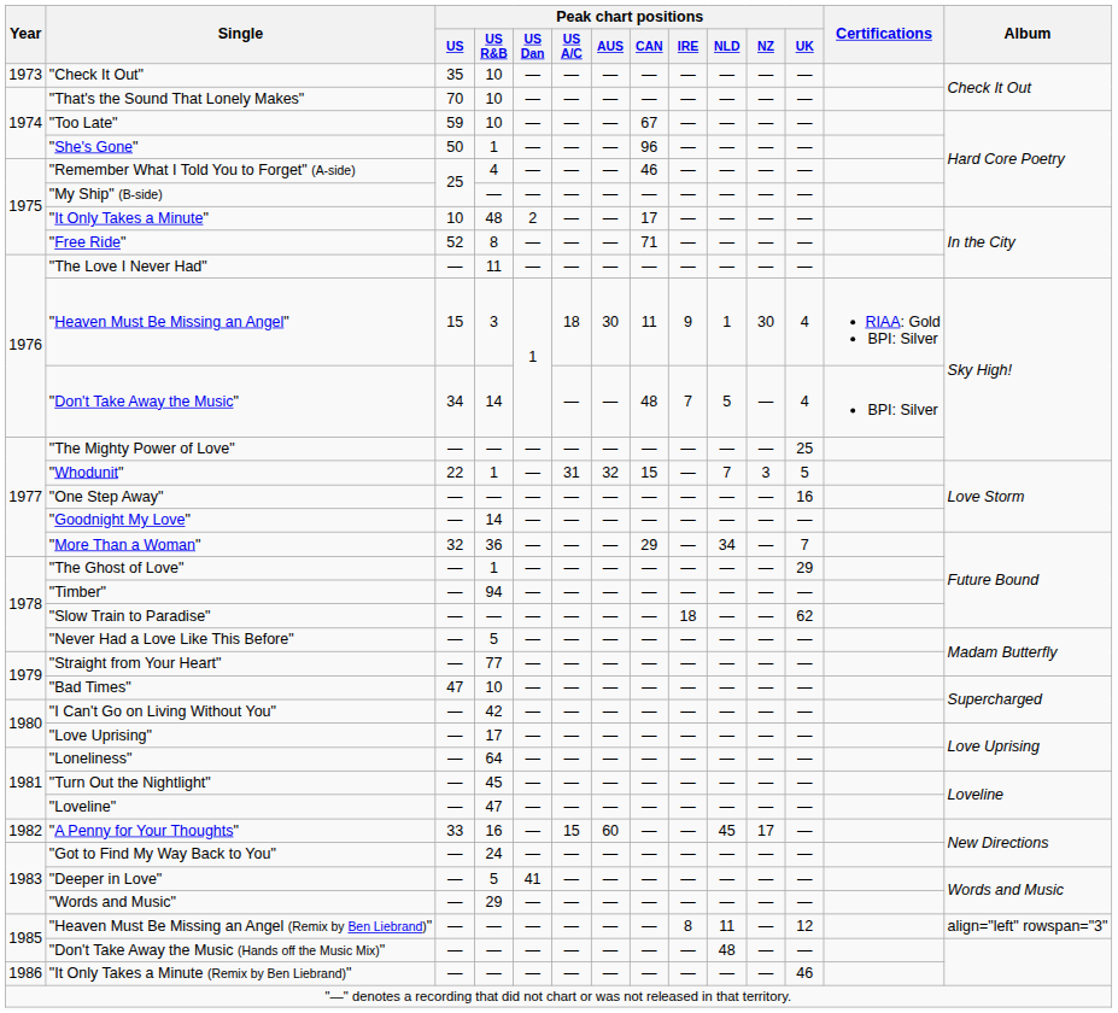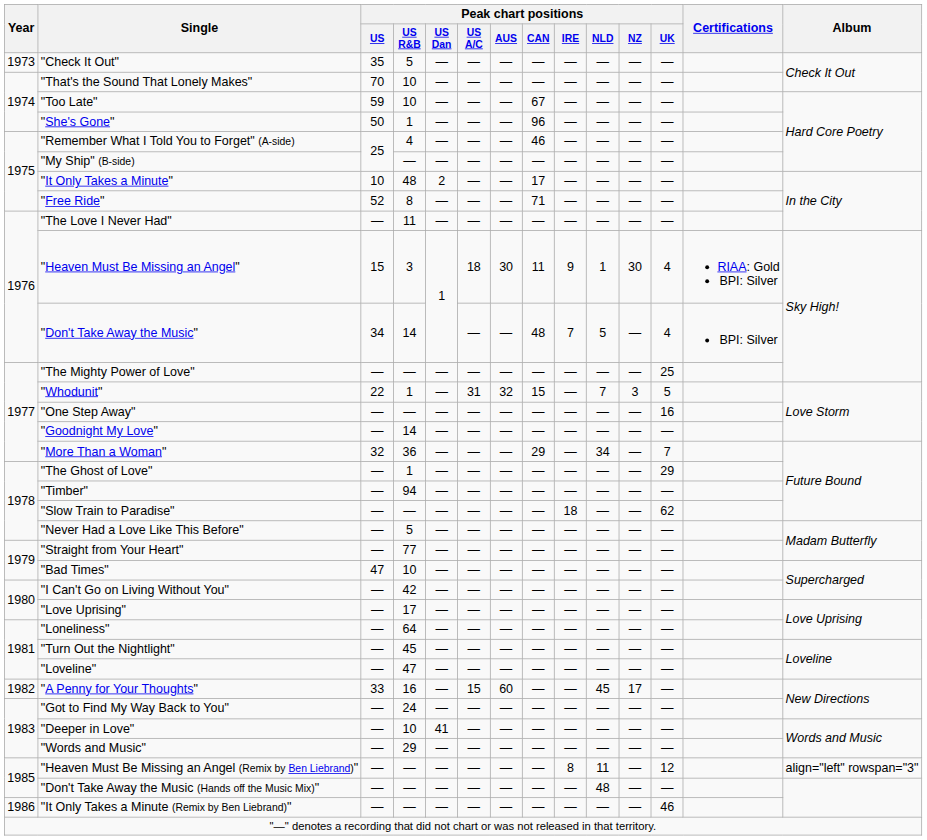"Check It Out" | Peak chart positions / US R&B: 10 -> 5
"Deeper in Love" | Peak chart positions / US R&B: 5 -> 10
